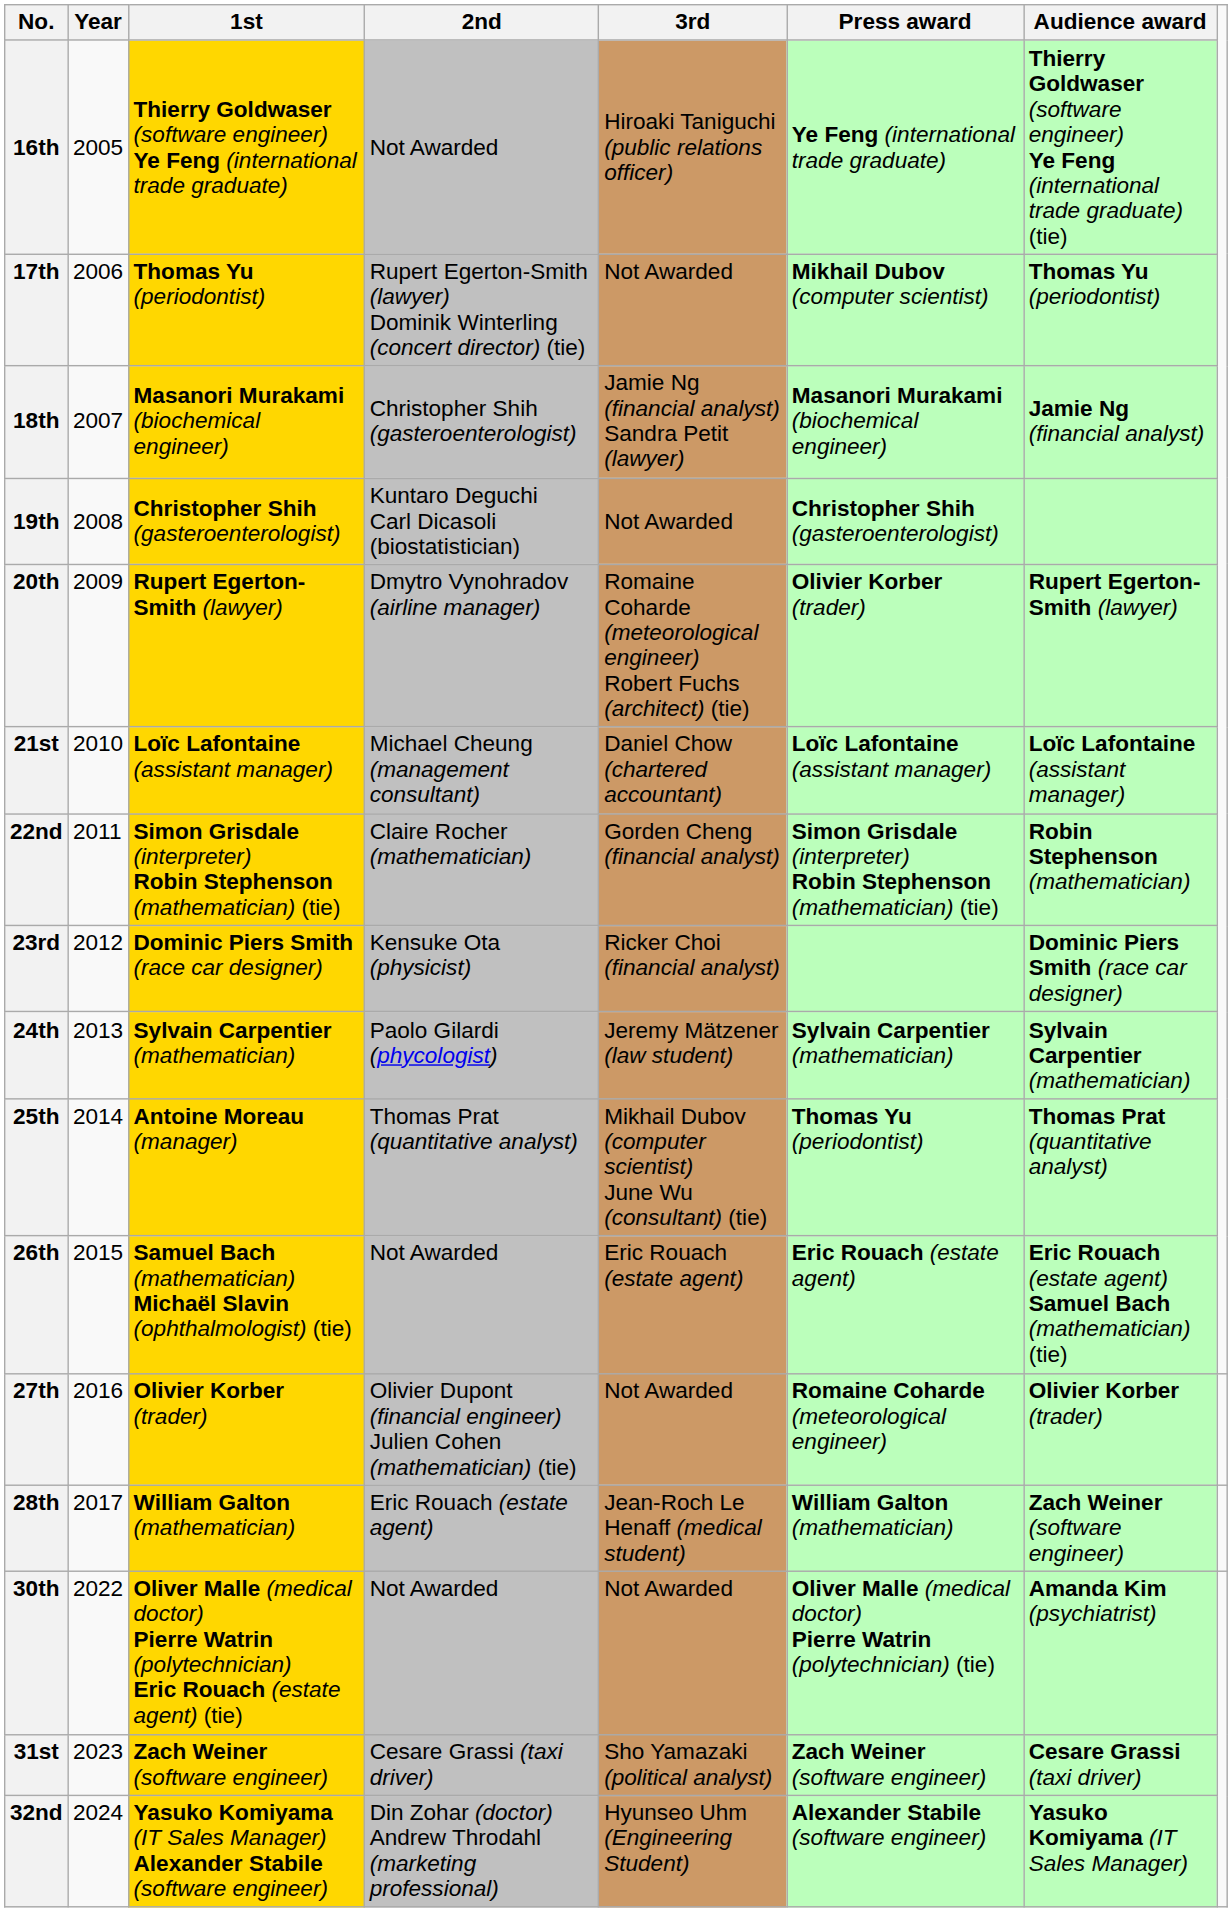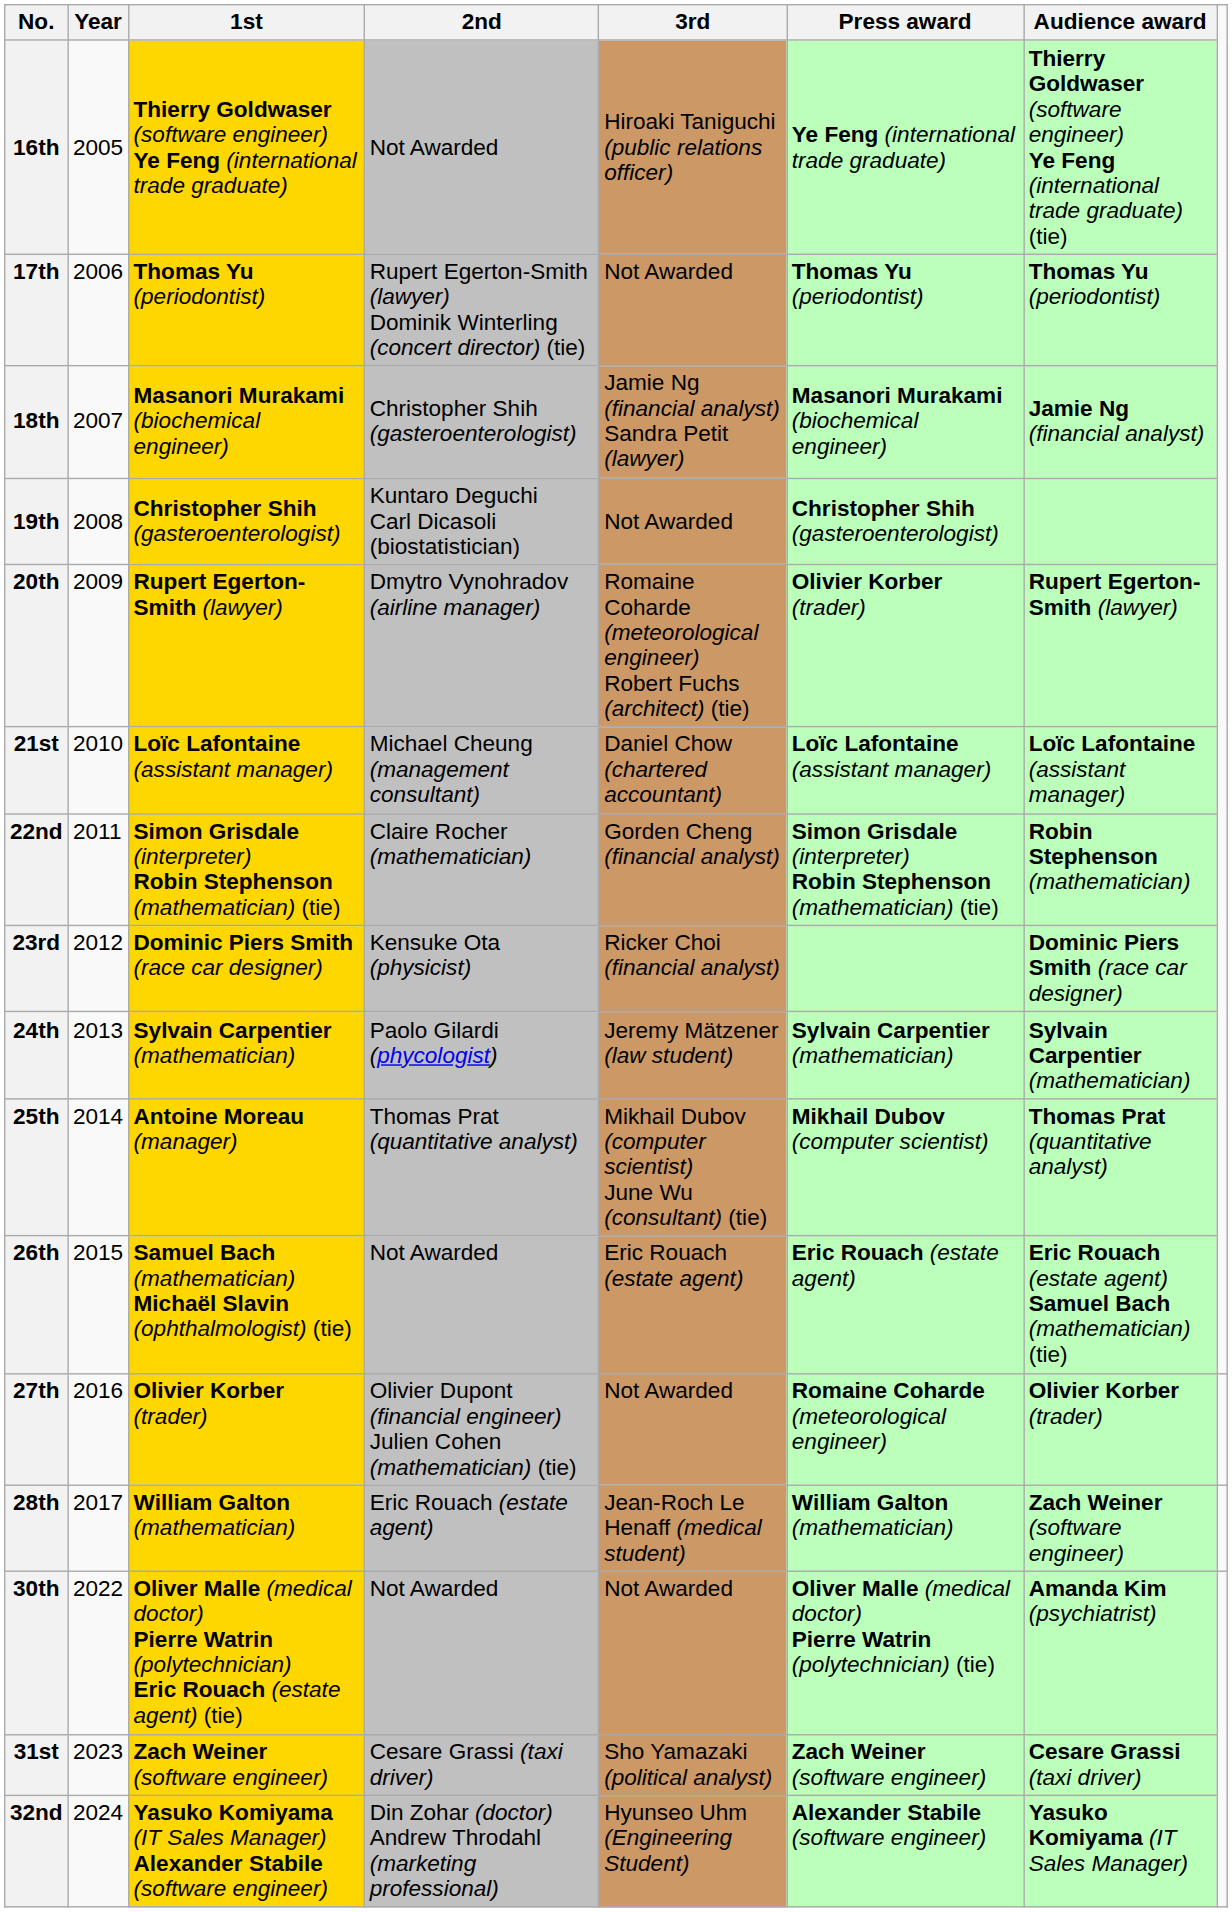17th | Press award: Mikhail Dubov (computer scientist) -> Thomas Yu (periodontist)
25th | Press award: Thomas Yu (periodontist) -> Mikhail Dubov (computer scientist)
